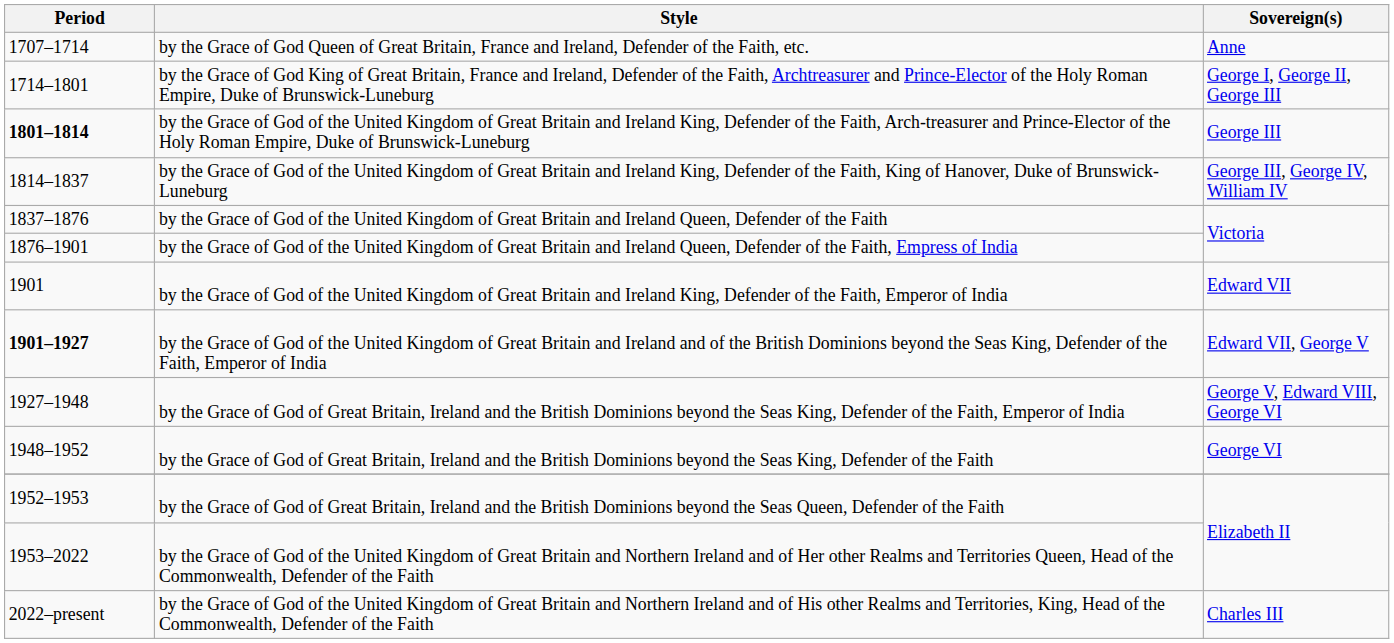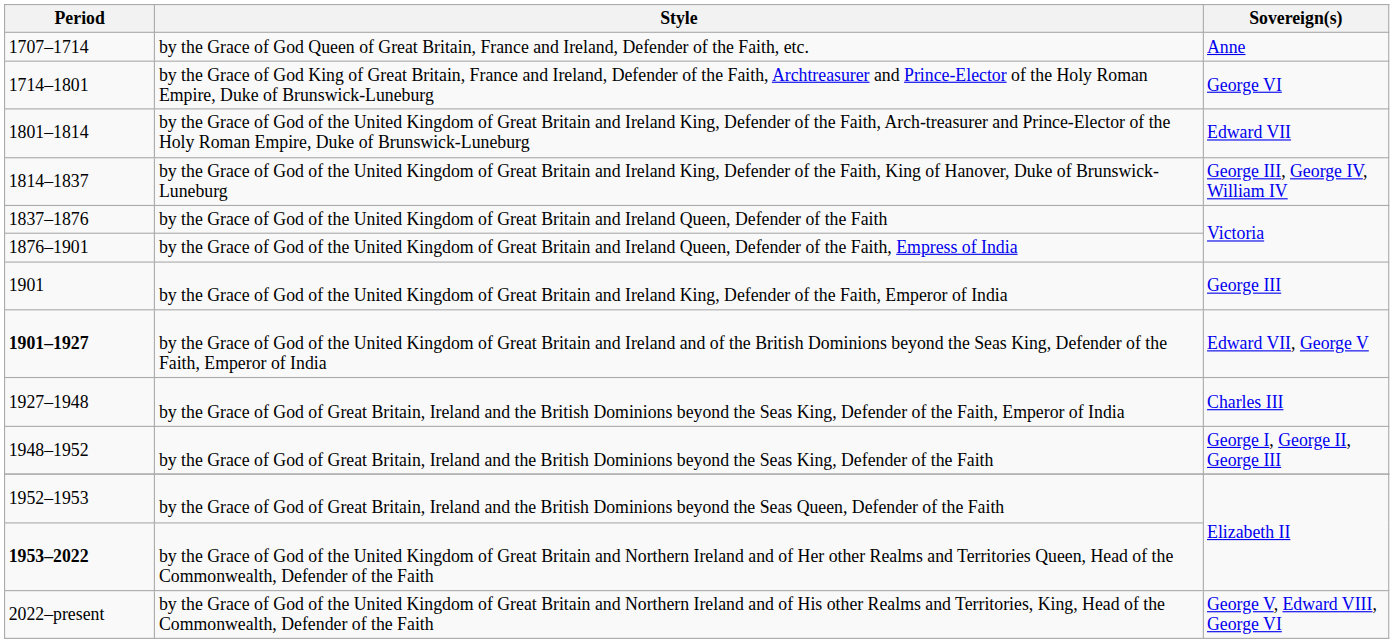row 3 | Sovereign(s): George I, George II, George III -> George VI
row 4 | Period: bold -> normal
row 4 | Sovereign(s): George III -> Edward VII
row 8 | Sovereign(s): Edward VII -> George III
row 10 | Sovereign(s): George V, Edward VIII, George VI -> Charles III
row 11 | Sovereign(s): George VI -> George I, George II, George III
row 13 | Period: normal -> bold
row 14 | Sovereign(s): Charles III -> George V, Edward VIII, George VI
